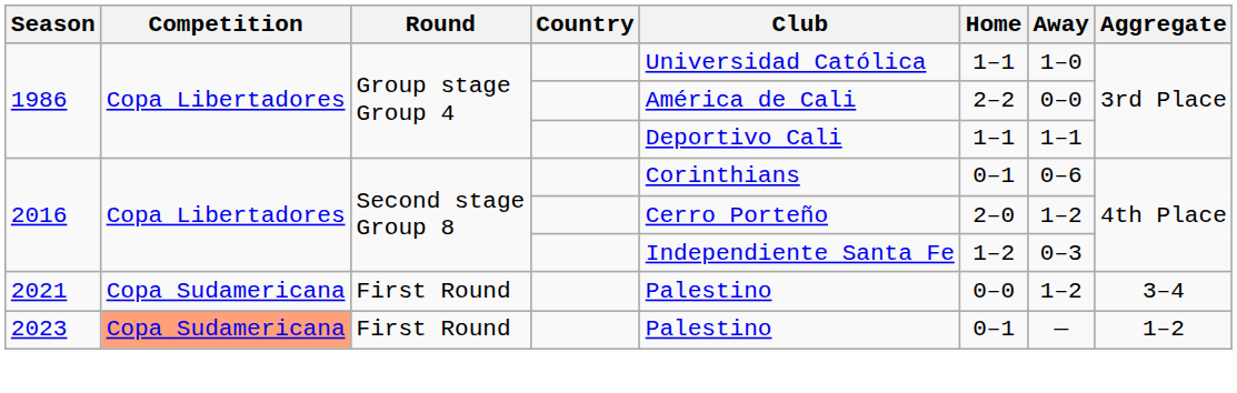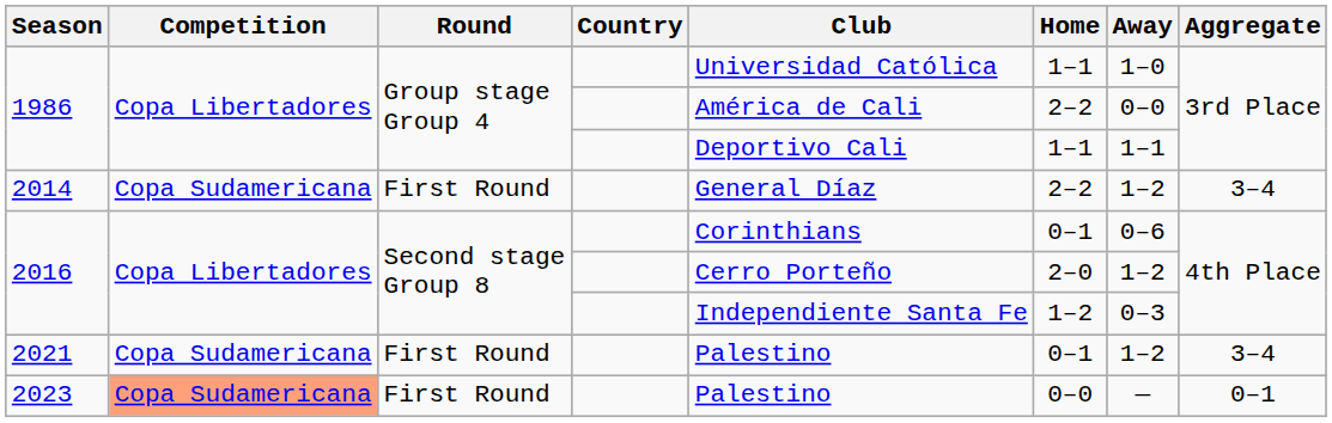+ row: 2014 | Copa Sudamericana | First Round | General Díaz | 2–2 | 1–2 | 3–4
2021 | Home: 0–0 -> 0–1
2023 | Home: 0–1 -> 0–0
2023 | Aggregate: 1–2 -> 0–1
